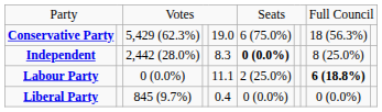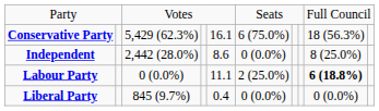Conservative Party | column 5: 19.0 -> 16.1
Independent | column 5: 8.3 -> 8.6
Independent | column 6: bold -> normal
